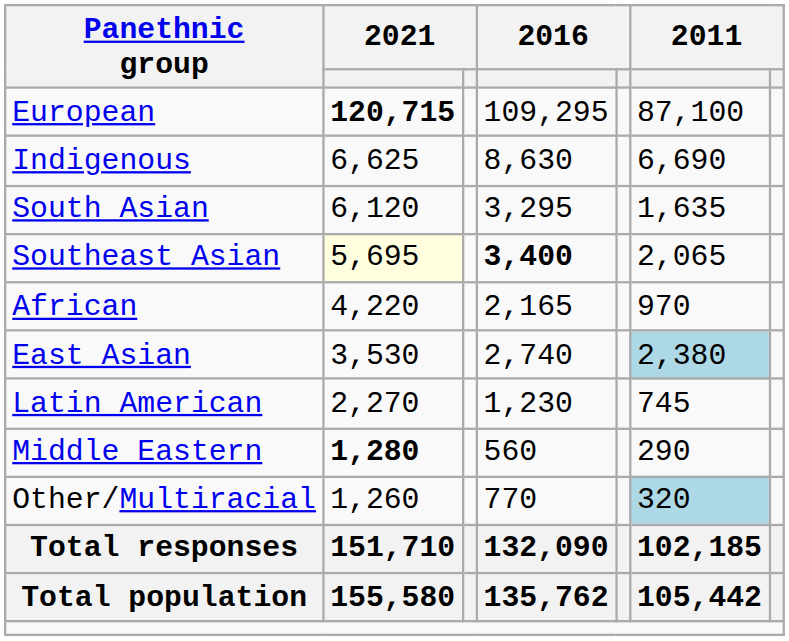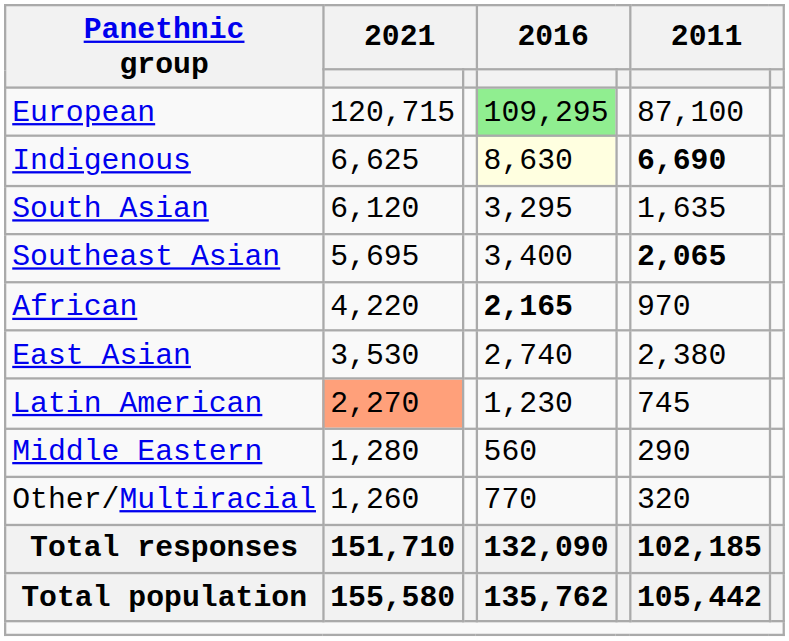European | column 2: bold -> normal
European | column 4: no background -> lightgreen background
Indigenous | column 4: no background -> lightyellow background
Indigenous | column 6: normal -> bold
Southeast Asian | column 2: lightyellow background -> no background
Southeast Asian | column 4: bold -> normal
Southeast Asian | column 6: normal -> bold
African | column 4: normal -> bold
East Asian | column 6: lightblue background -> no background
Latin American | column 2: no background -> lightsalmon background
Middle Eastern | column 2: bold -> normal
Other/Multiracial | column 6: lightblue background -> no background
